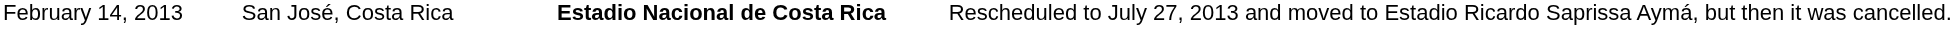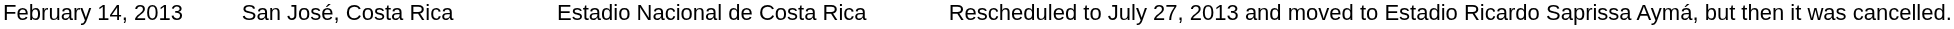February 14, 2013 | column 3: bold -> normal
